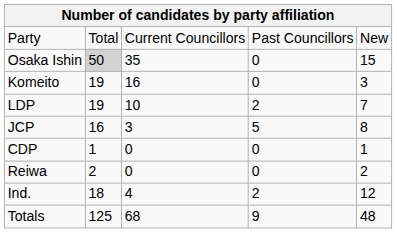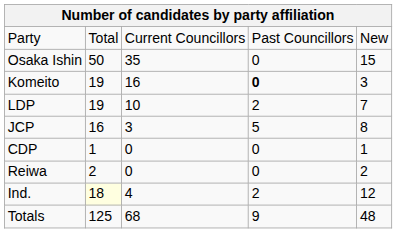Osaka Ishin | column 2: lightgrey background -> no background
Komeito | column 4: normal -> bold
Ind. | column 2: no background -> lightyellow background
